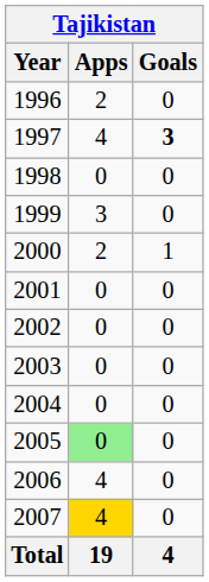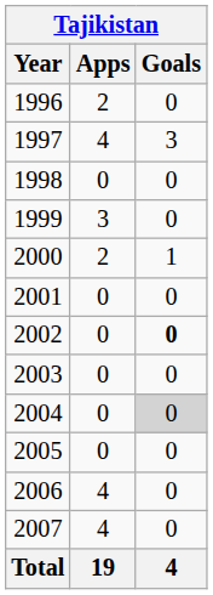1997 | Goals: bold -> normal
2002 | Goals: normal -> bold
2004 | Goals: no background -> lightgrey background
2005 | Apps: lightgreen background -> no background
2007 | Apps: gold background -> no background
